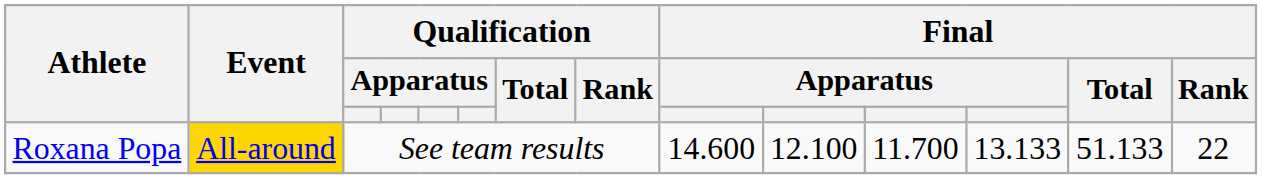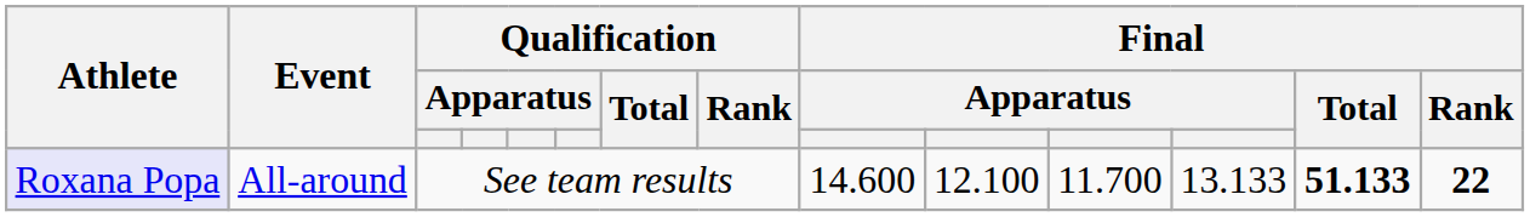row 4 | Athlete: no background -> lavender background
row 4 | Event: gold background -> no background
row 4 | Final / Total: normal -> bold
row 4 | Final / Rank: normal -> bold
